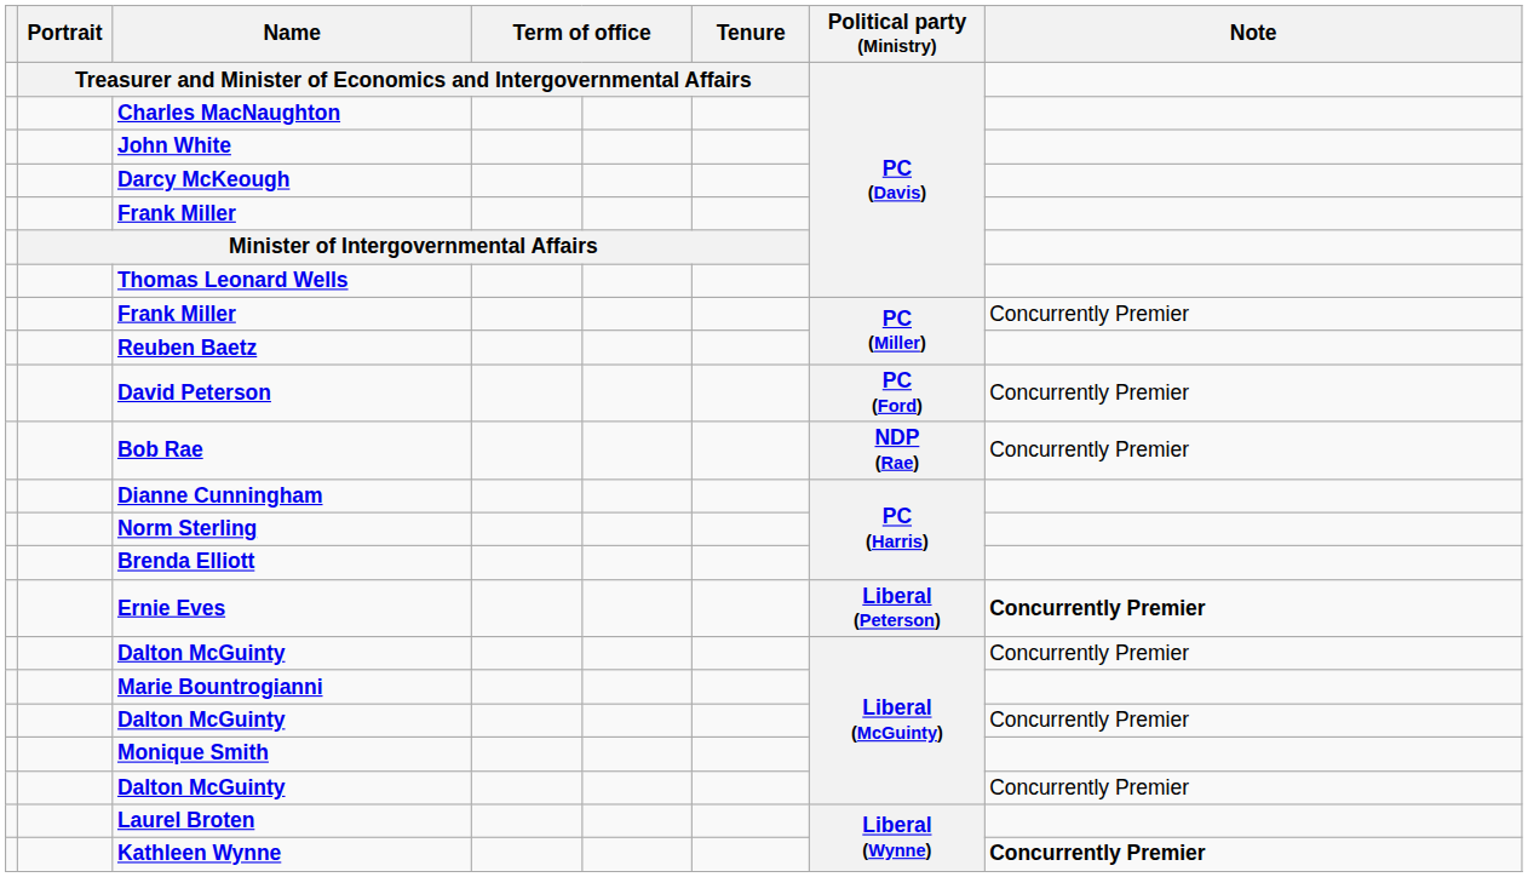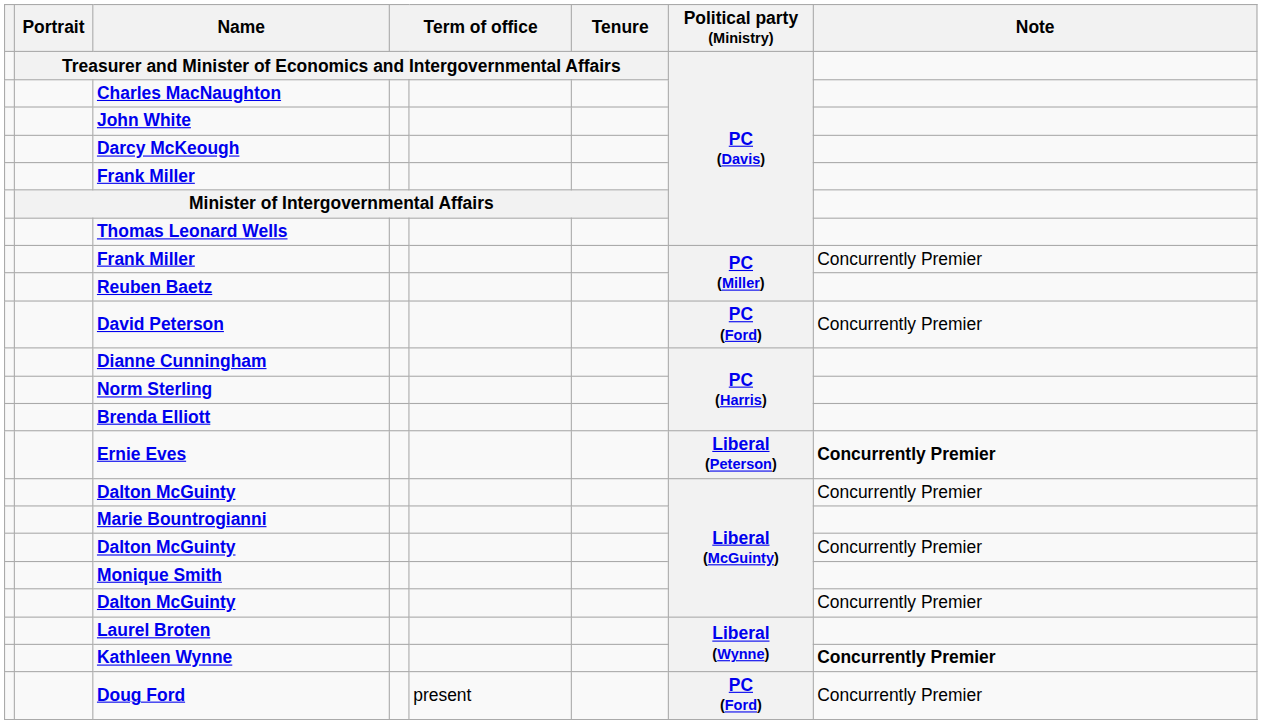- row: Bob Rae | NDP (Rae) | Concurrently Premier
+ row: Doug Ford | present | PC (Ford) | Concurrently Premier
